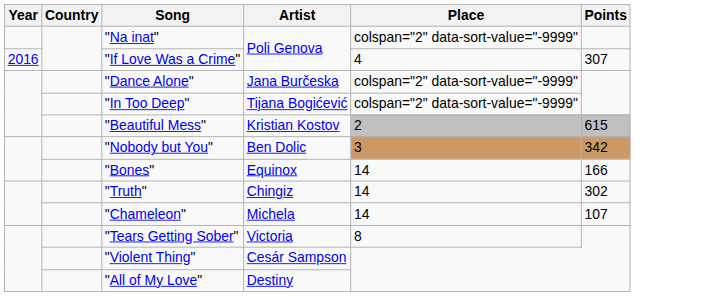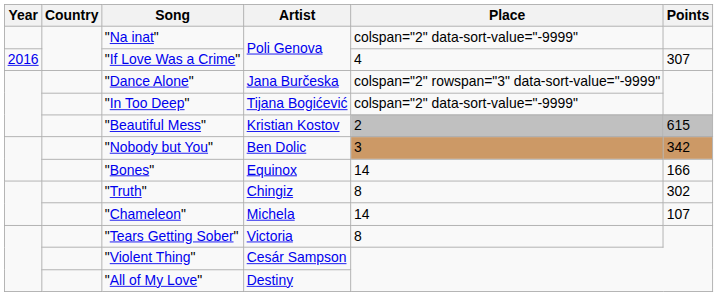"Dance Alone" | Place: colspan="2" data-sort-value="-9999" -> colspan="2" rowspan="3" data-sort-value="-9999"
"Truth" | Place: 14 -> 8
